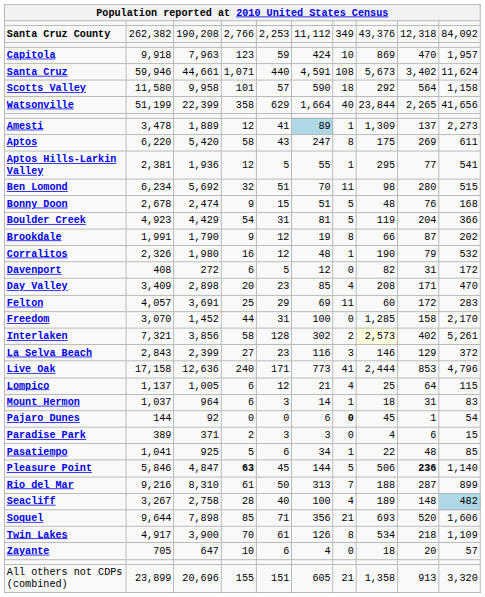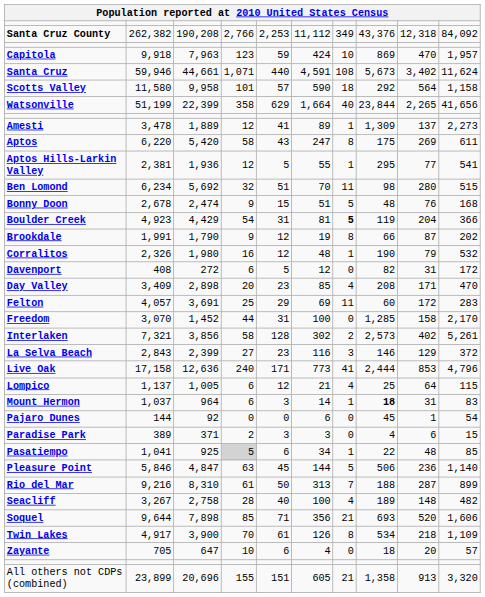Amesti | column 6: lightblue background -> no background
Boulder Creek | column 7: normal -> bold
Interlaken | column 8: lightyellow background -> no background
Mount Hermon | column 8: normal -> bold
Pajaro Dunes | column 7: bold -> normal
Pasatiempo | column 4: no background -> lightgrey background
Pleasure Point | column 4: bold -> normal
Pleasure Point | column 9: bold -> normal
Seacliff | column 10: lightblue background -> no background
